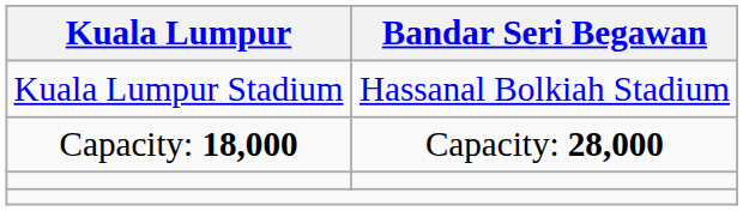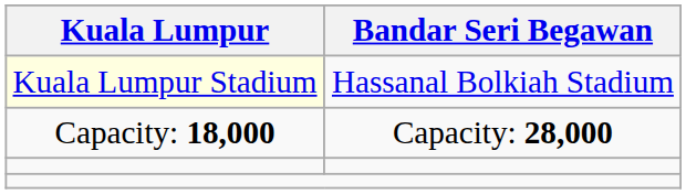row 2 | Kuala Lumpur: no background -> lightyellow background
